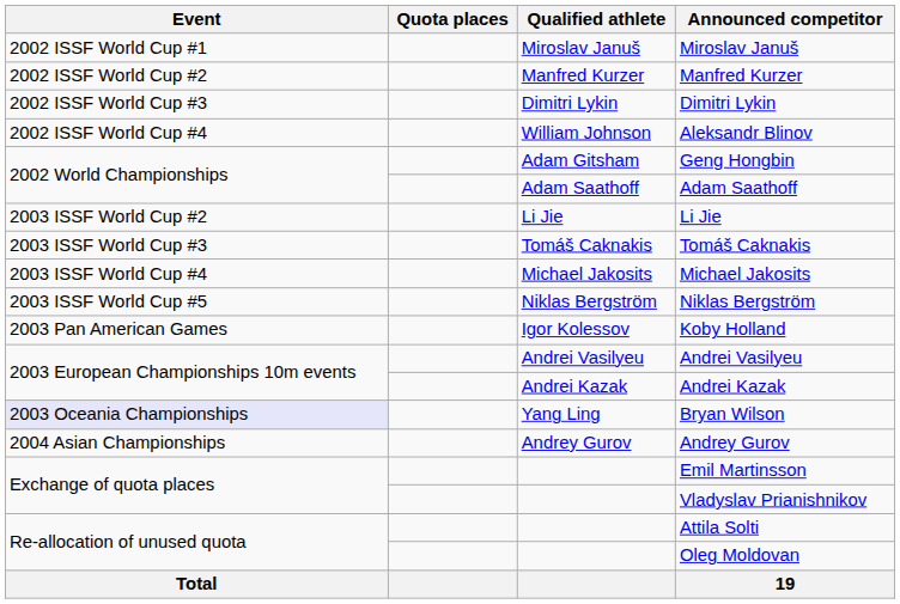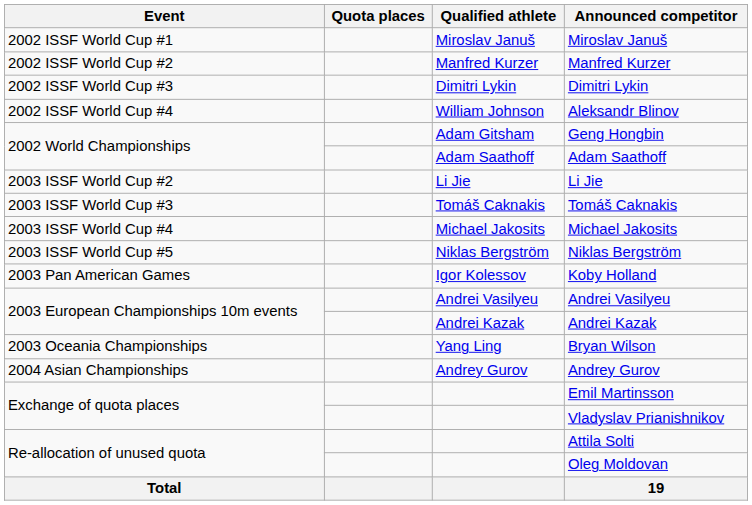Bryan Wilson | Event: lavender background -> no background
